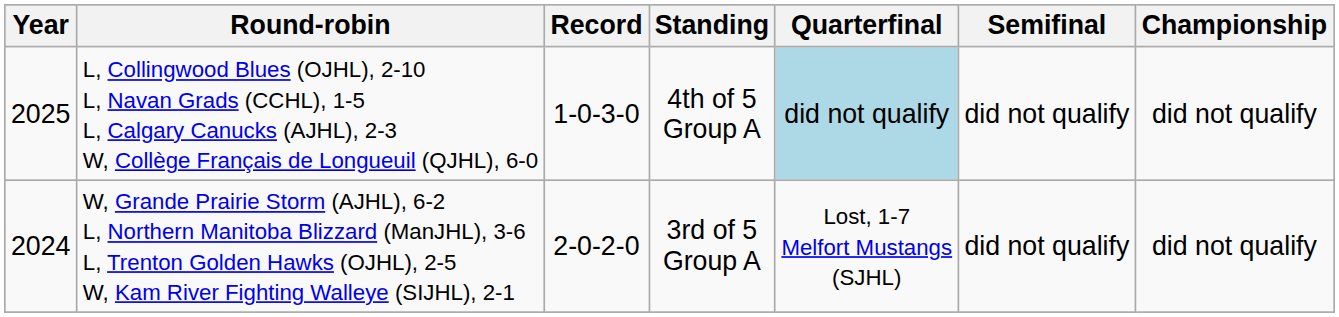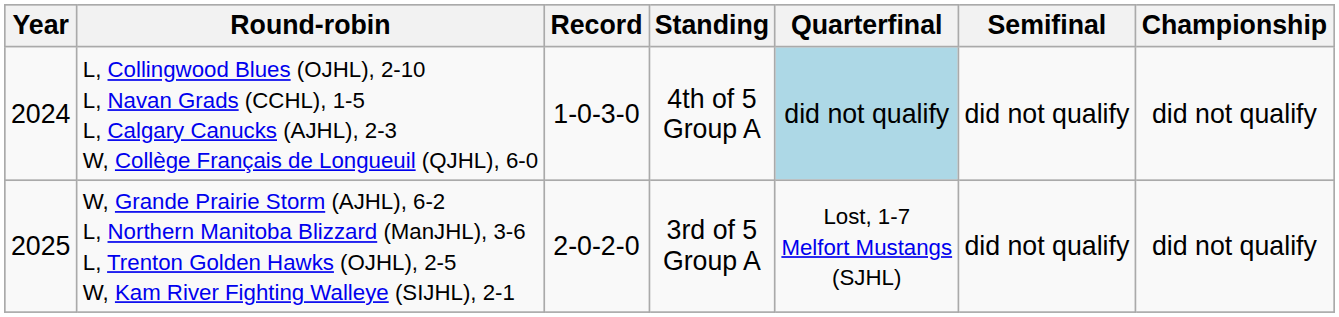row 2 | Year: 2025 -> 2024
row 3 | Year: 2024 -> 2025
